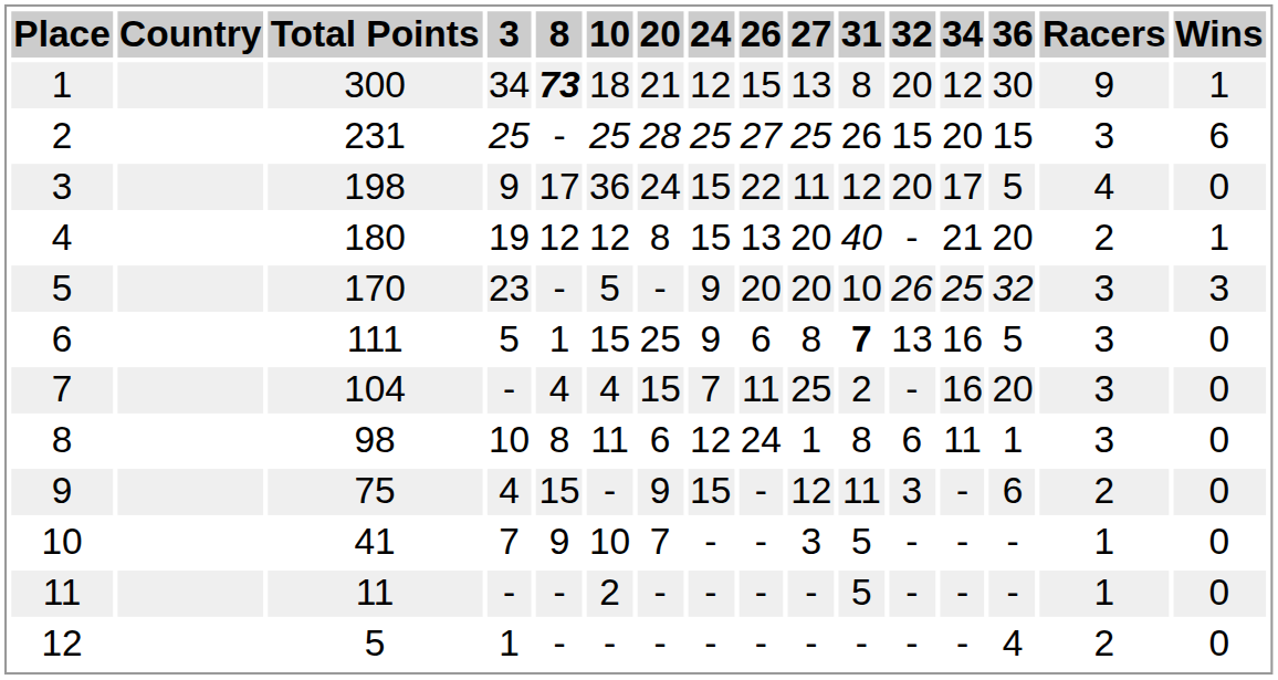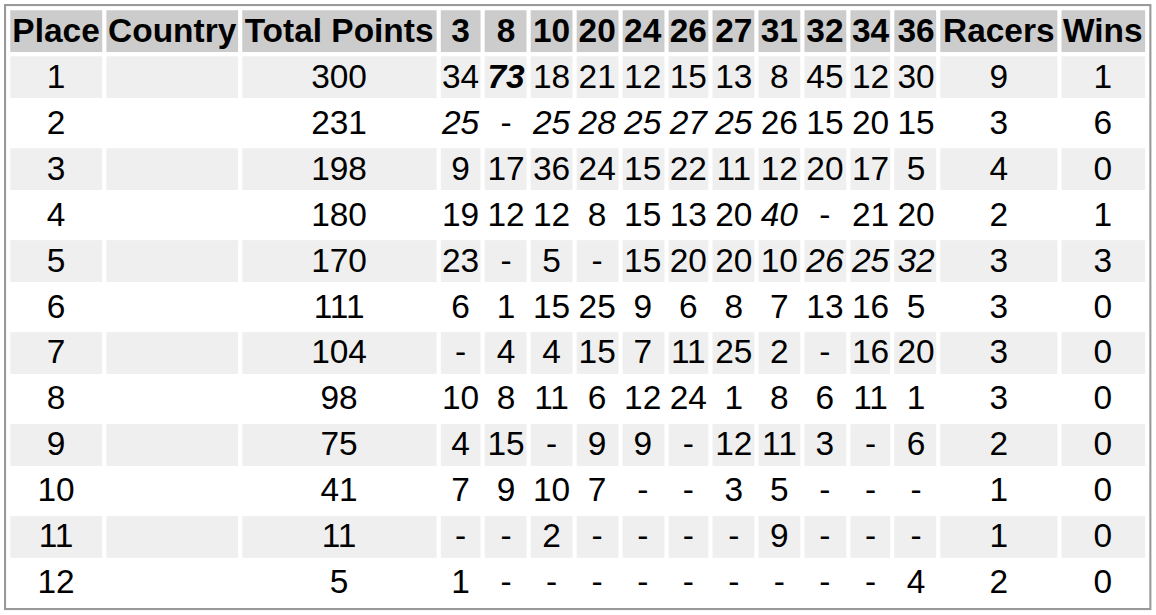row 2 | 32: 20 -> 45
row 6 | 24: 9 -> 15
row 7 | 3: 5 -> 6
row 7 | 31: bold -> normal
row 10 | 24: 15 -> 9
row 12 | 31: 5 -> 9
